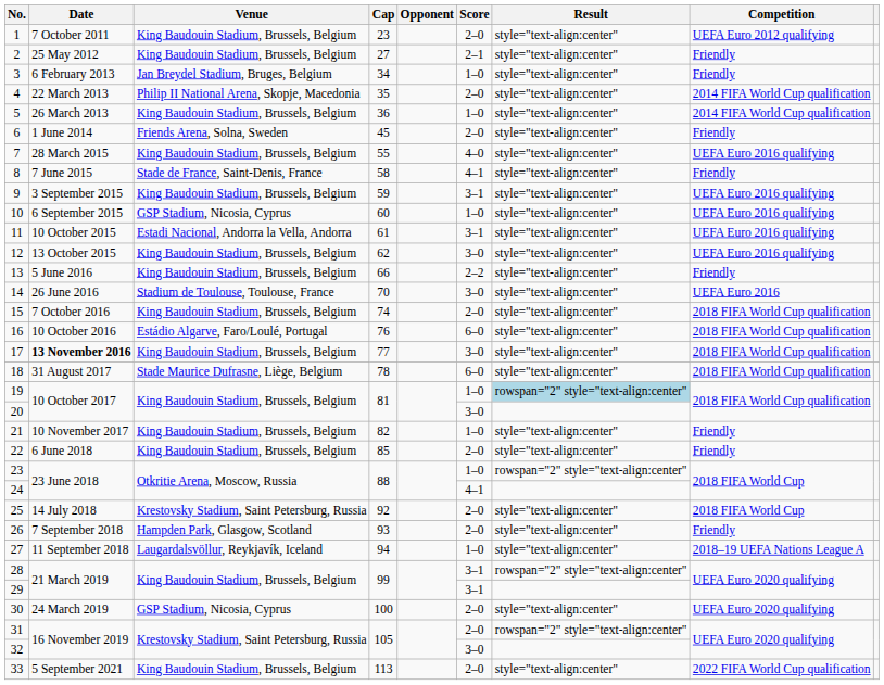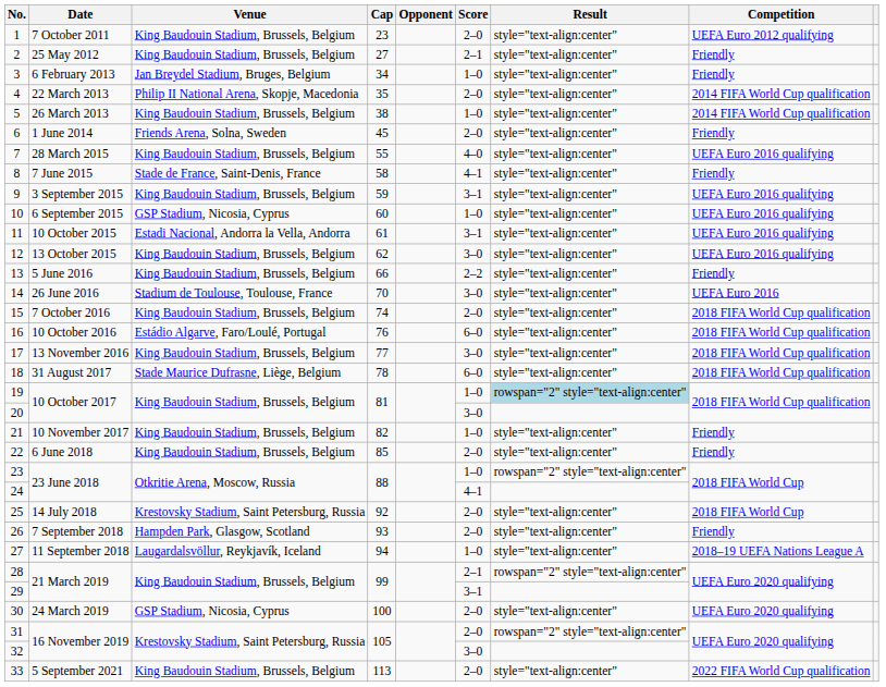5 | Cap: 36 -> 38
17 | Date: bold -> normal
28 | Score: 3–1 -> 2–1
